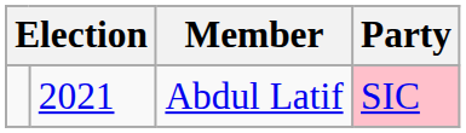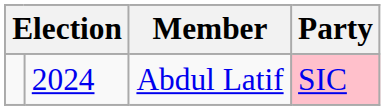Abdul Latif | column 2: 2021 -> 2024
